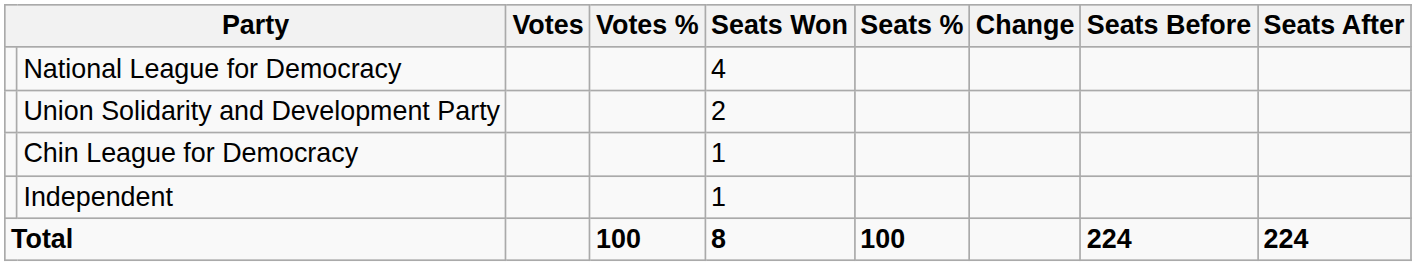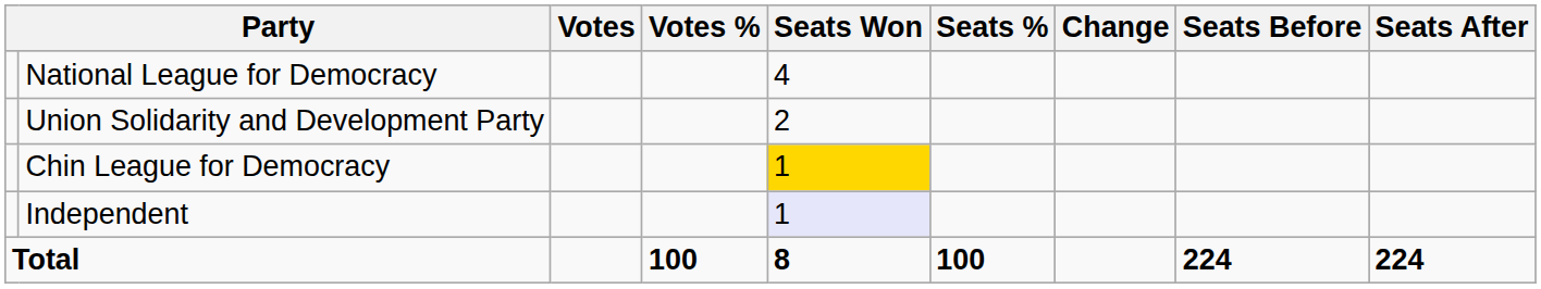Chin League for Democracy | Seats Won: no background -> gold background
Independent | Seats Won: no background -> lavender background
